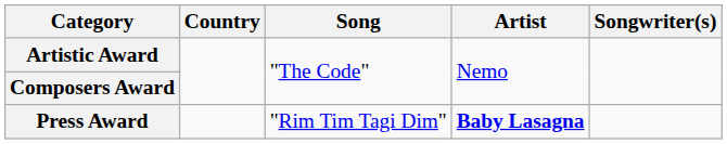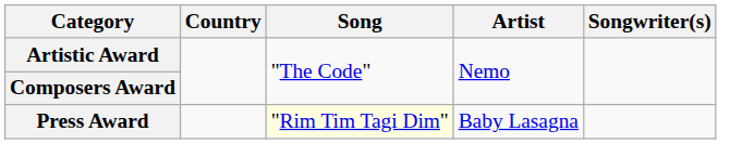Press Award | Song: no background -> lightyellow background
Press Award | Artist: bold -> normal
